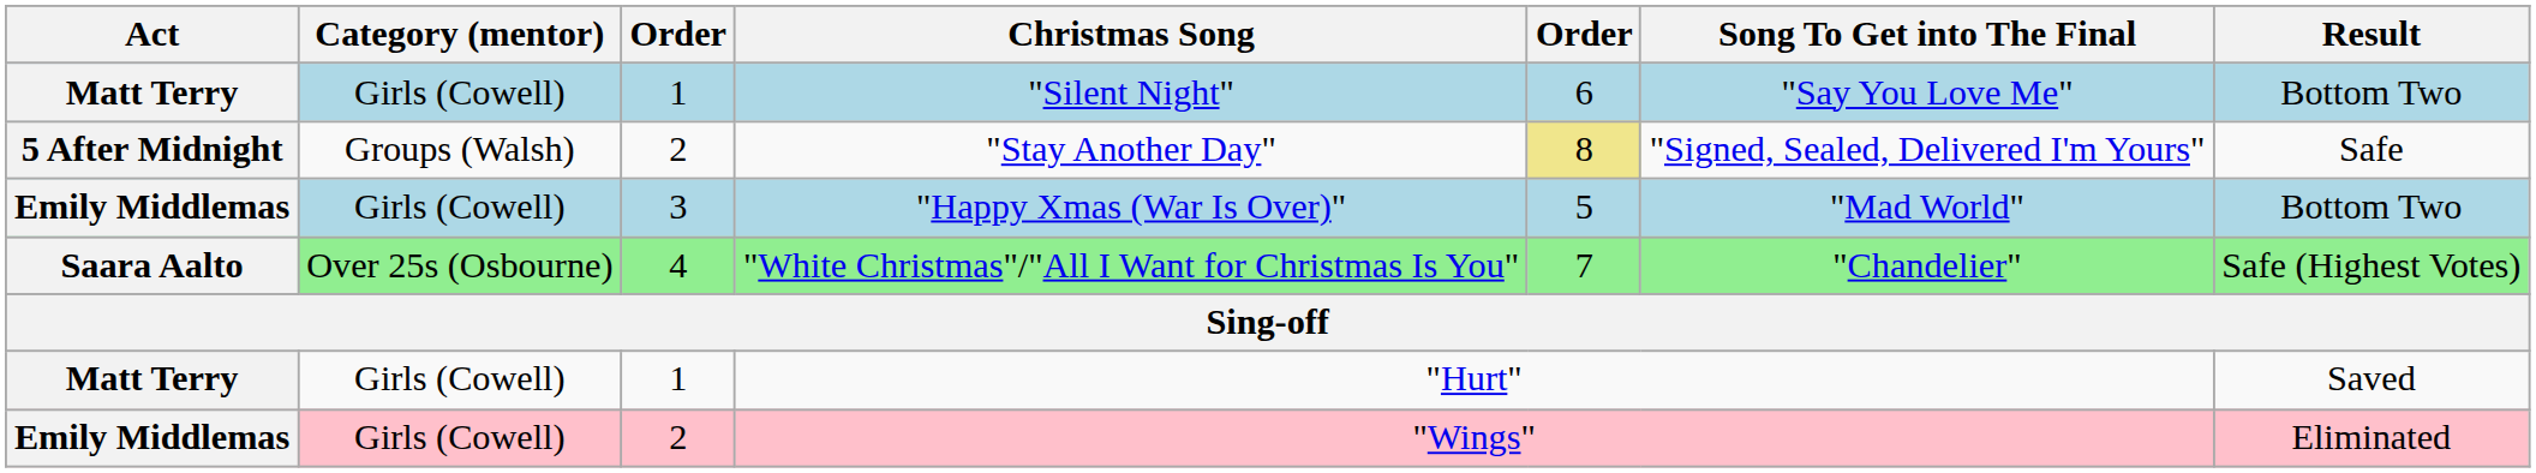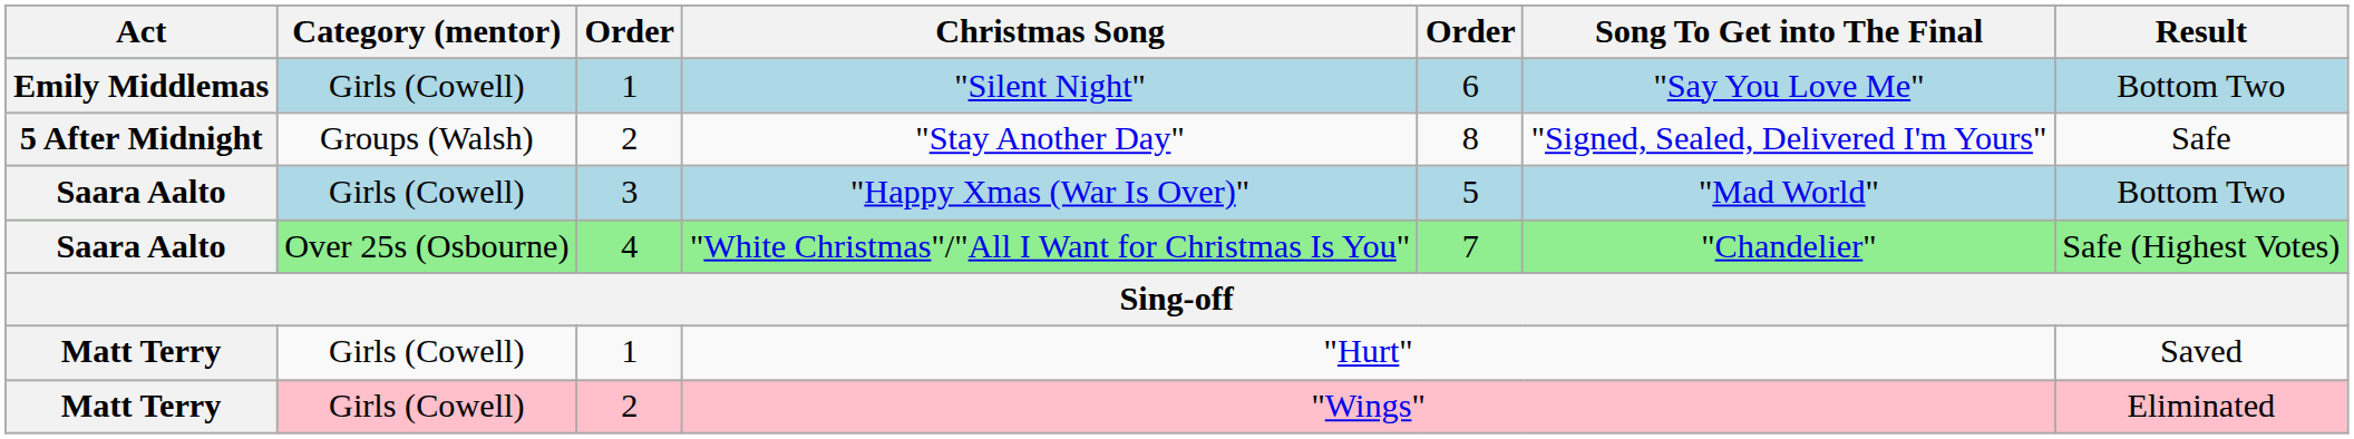"Silent Night" | Act: Matt Terry -> Emily Middlemas
"Stay Another Day" | column 5: khaki background -> no background
"Happy Xmas (War Is Over)" | Act: Emily Middlemas -> Saara Aalto
"Wings" | Act: Emily Middlemas -> Matt Terry
